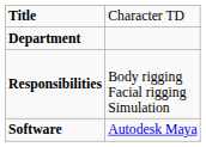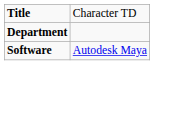- row: Responsibilities | Body rigging Facial rigging Simulation
